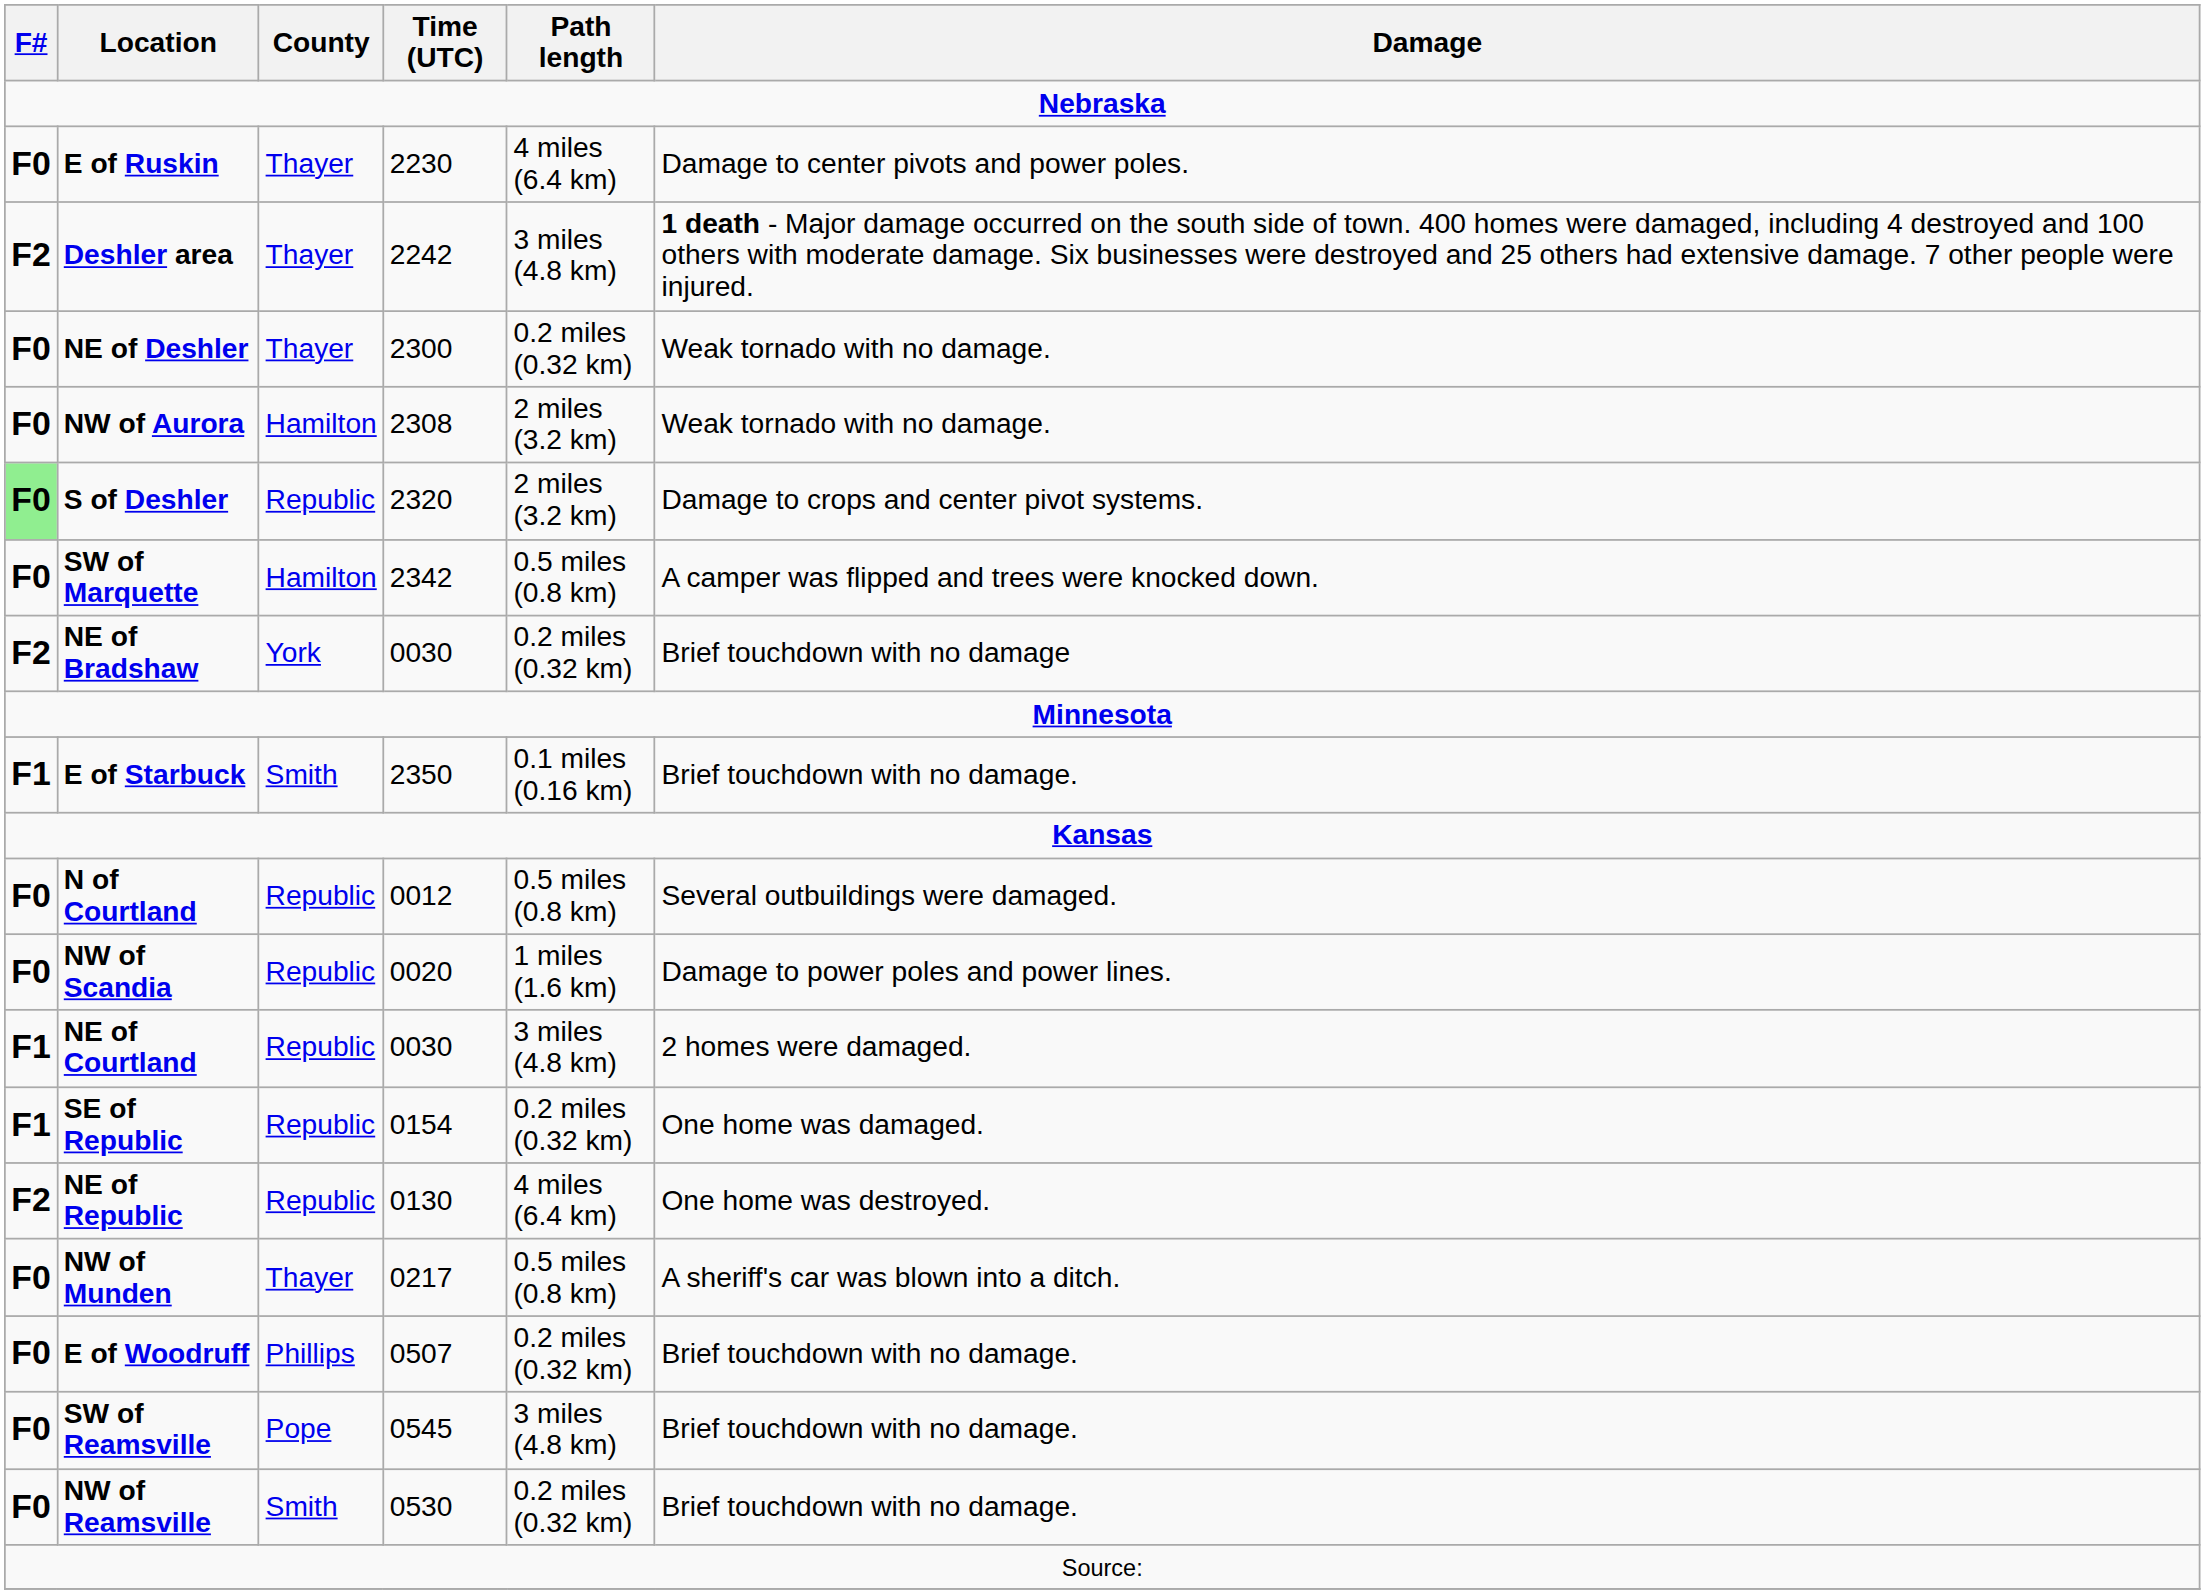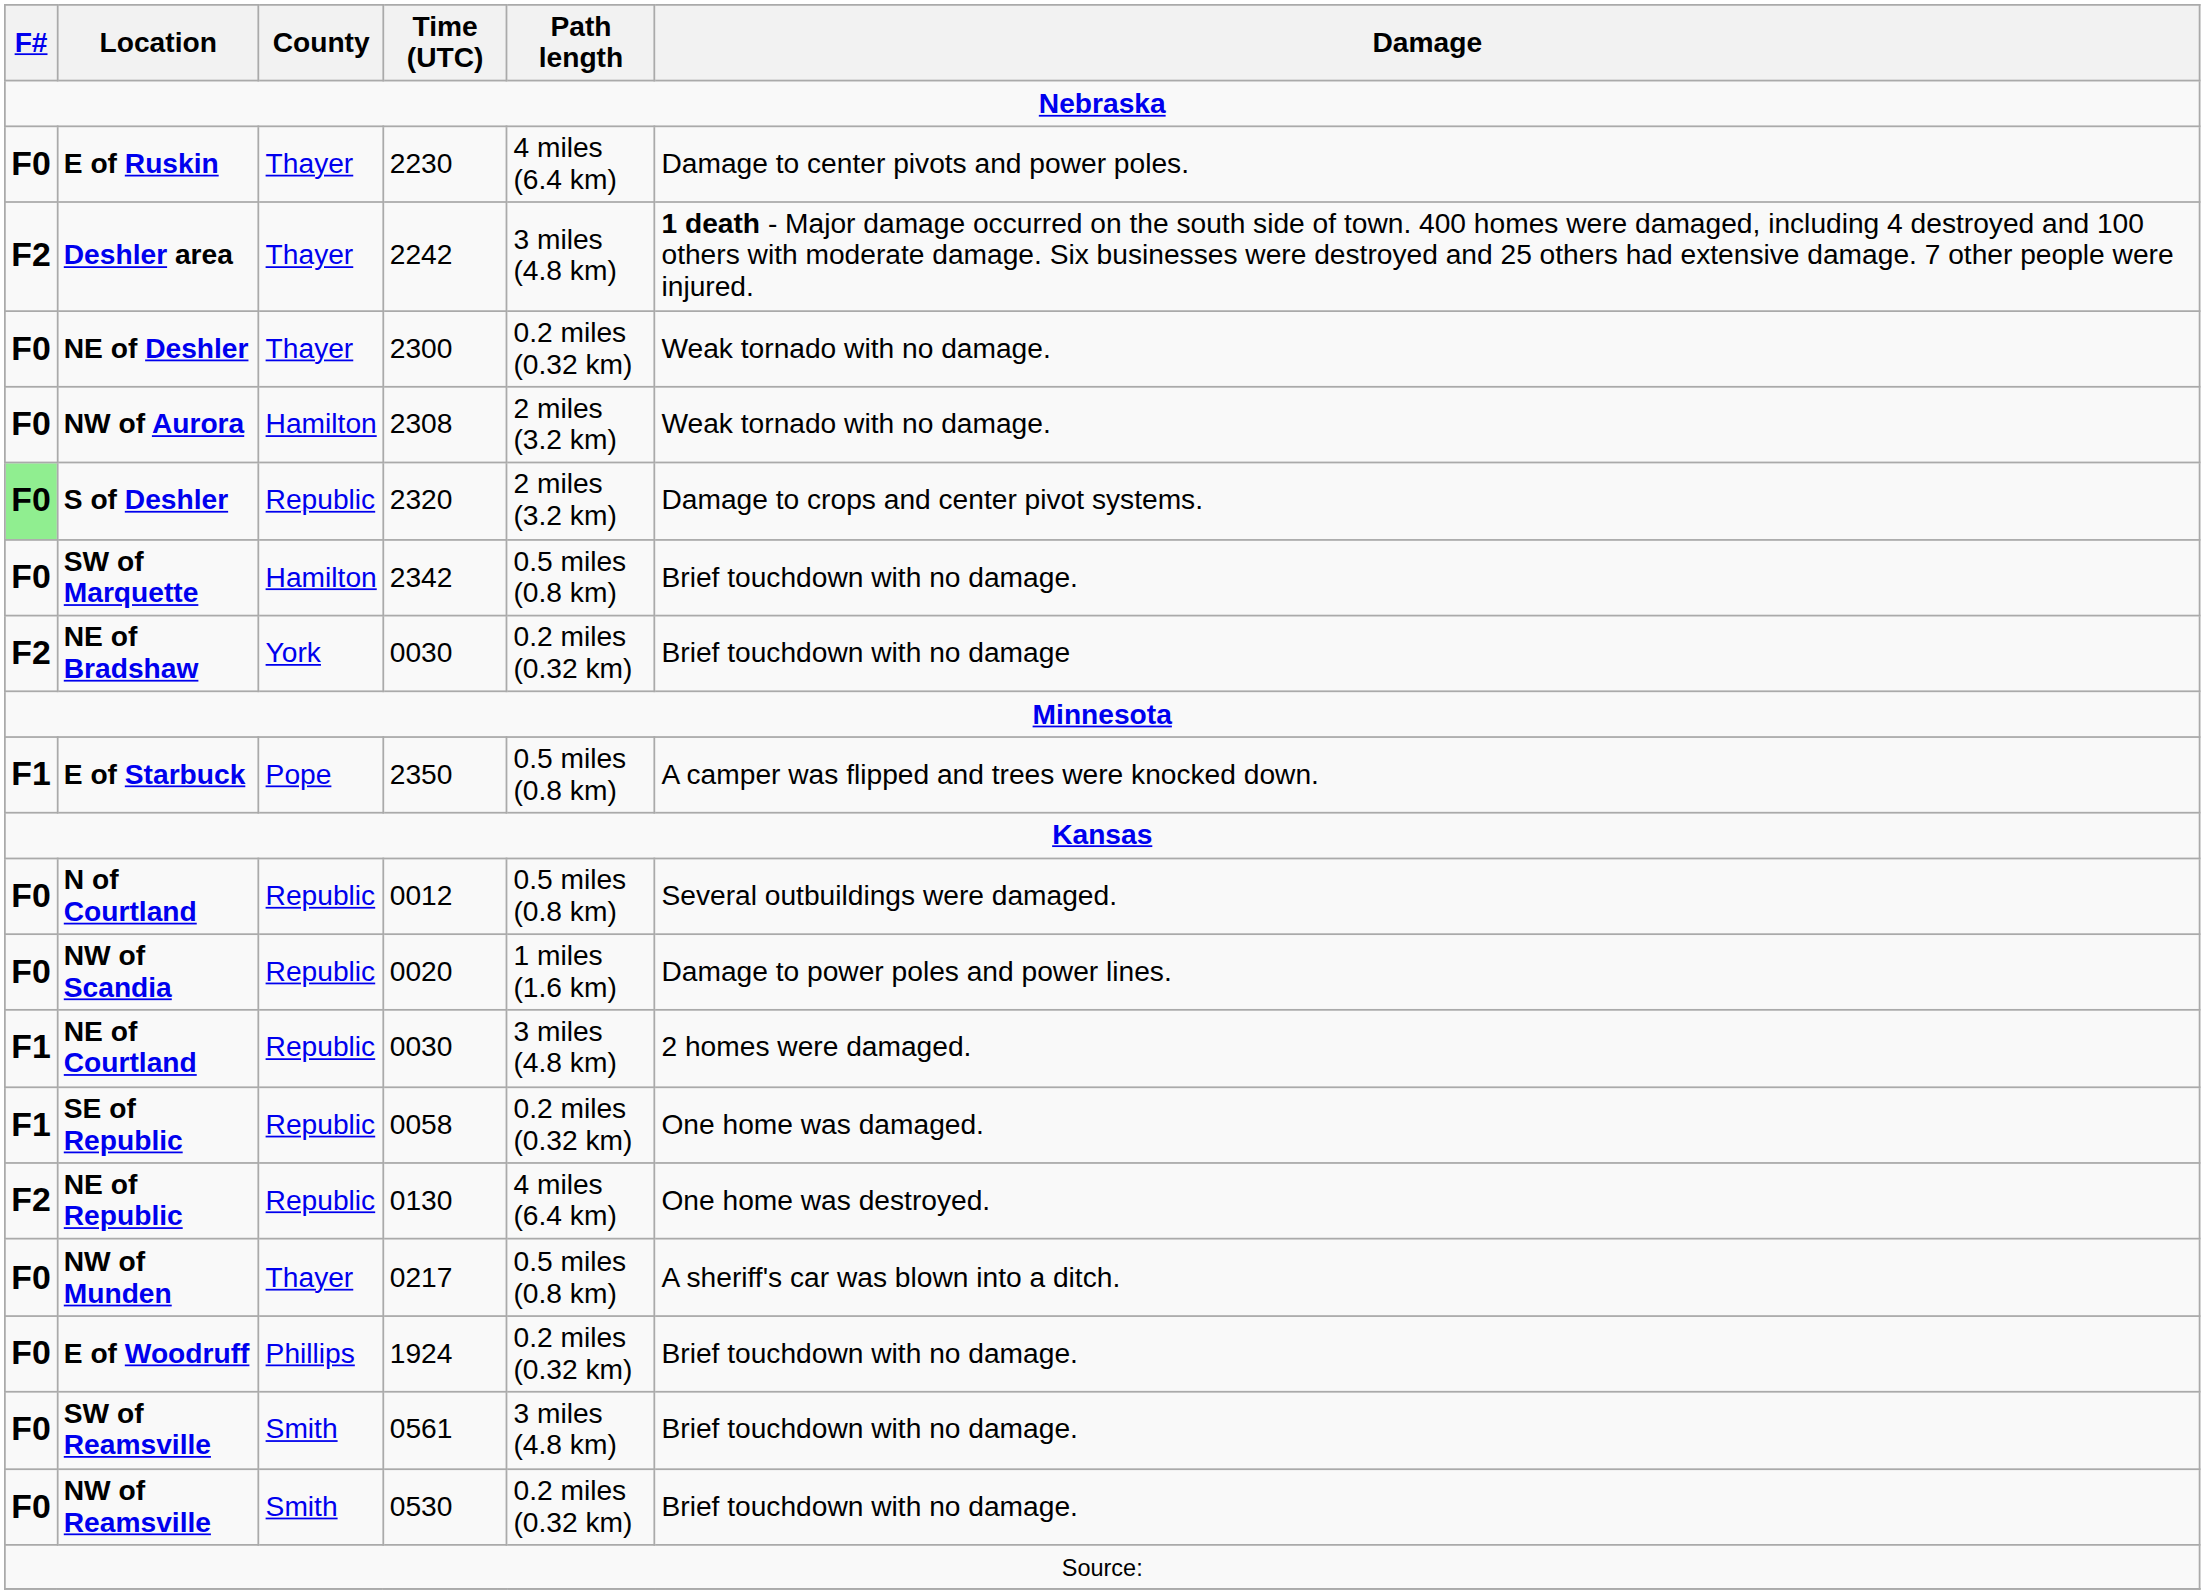SW of Marquette | Damage: A camper was flipped and trees were knocked down. -> Brief touchdown with no damage.
E of Starbuck | County: Smith -> Pope
E of Starbuck | Path length: 0.1 miles (0.16 km) -> 0.5 miles (0.8 km)
E of Starbuck | Damage: Brief touchdown with no damage. -> A camper was flipped and trees were knocked down.
SE of Republic | Time (UTC): 0154 -> 0058
E of Woodruff | Time (UTC): 0507 -> 1924
SW of Reamsville | County: Pope -> Smith
SW of Reamsville | Time (UTC): 0545 -> 0561
